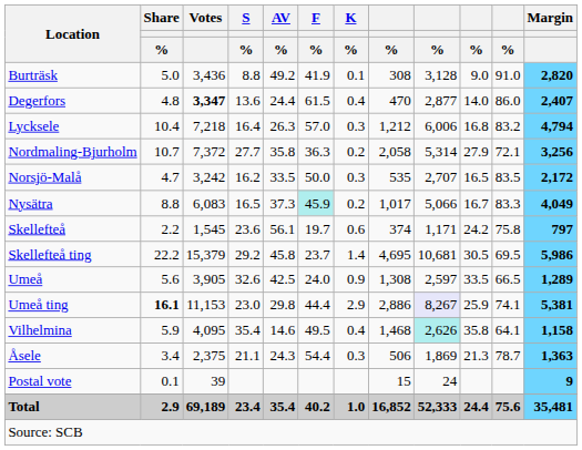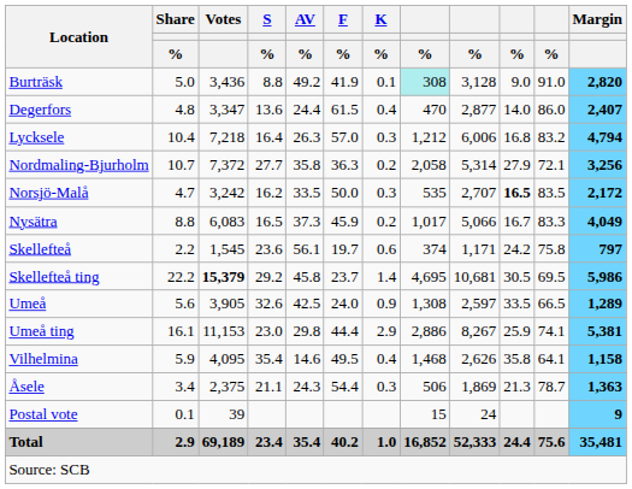Burträsk | column 8: no background -> paleturquoise background
Degerfors | Votes: bold -> normal
Norsjö-Malå | column 10: normal -> bold
Nysätra | F / %: paleturquoise background -> no background
Skellefteå ting | Votes: normal -> bold
Umeå ting | Share / %: bold -> normal
Umeå ting | column 9: lavender background -> no background
Vilhelmina | column 9: paleturquoise background -> no background
